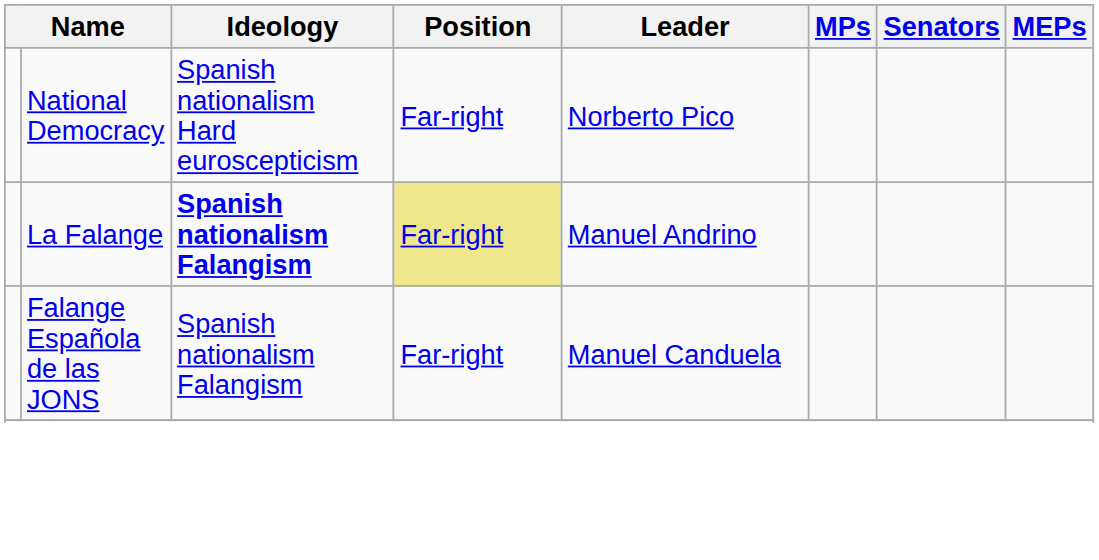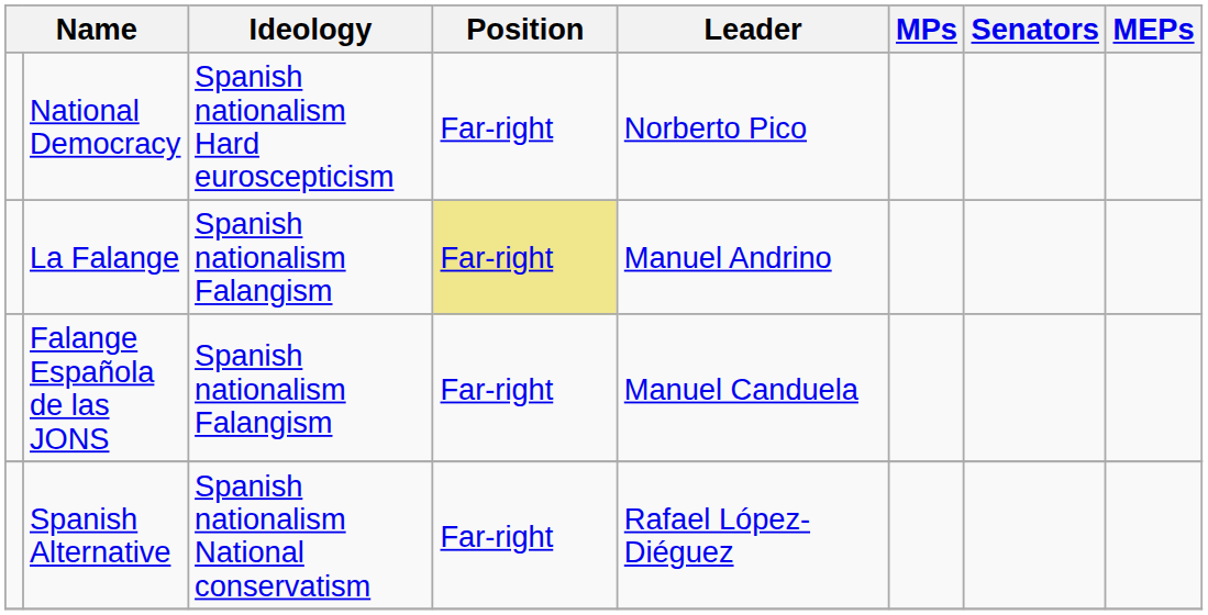La Falange | Ideology: bold -> normal
+ row: Spanish Alternative | Spanish nationalism National conservatism | Far-right | Rafael López-Diéguez
